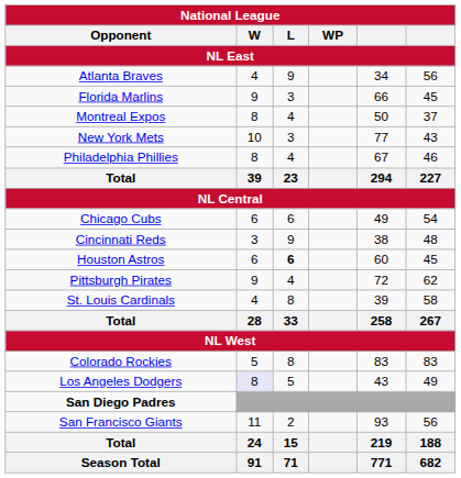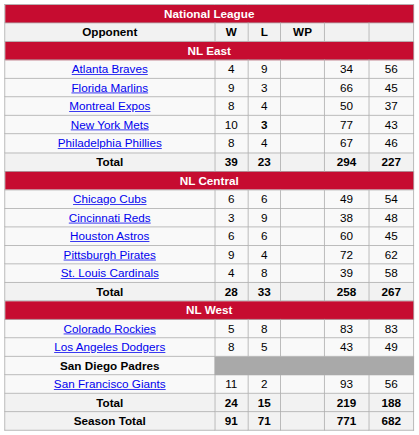New York Mets | L: normal -> bold
Houston Astros | L: bold -> normal
Los Angeles Dodgers | W: lavender background -> no background
